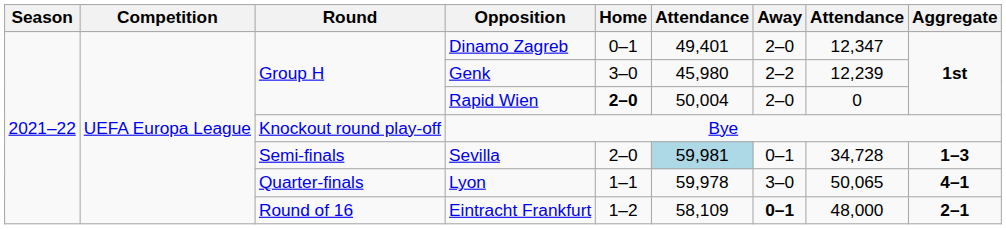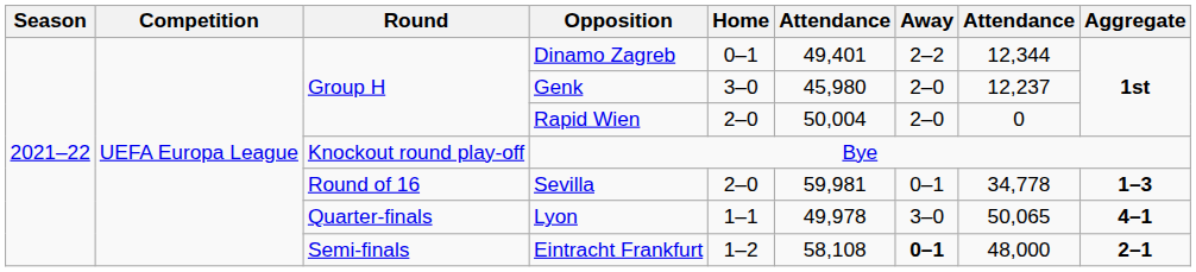Dinamo Zagreb | Away: 2–0 -> 2–2
Dinamo Zagreb | column 8: 12,347 -> 12,344
Genk | Away: 2–2 -> 2–0
Genk | column 8: 12,239 -> 12,237
Rapid Wien | Home: bold -> normal
Sevilla | Round: Semi-finals -> Round of 16
Sevilla | column 6: lightblue background -> no background
Sevilla | column 8: 34,728 -> 34,778
Lyon | column 6: 59,978 -> 49,978
Eintracht Frankfurt | Round: Round of 16 -> Semi-finals
Eintracht Frankfurt | column 6: 58,109 -> 58,108
